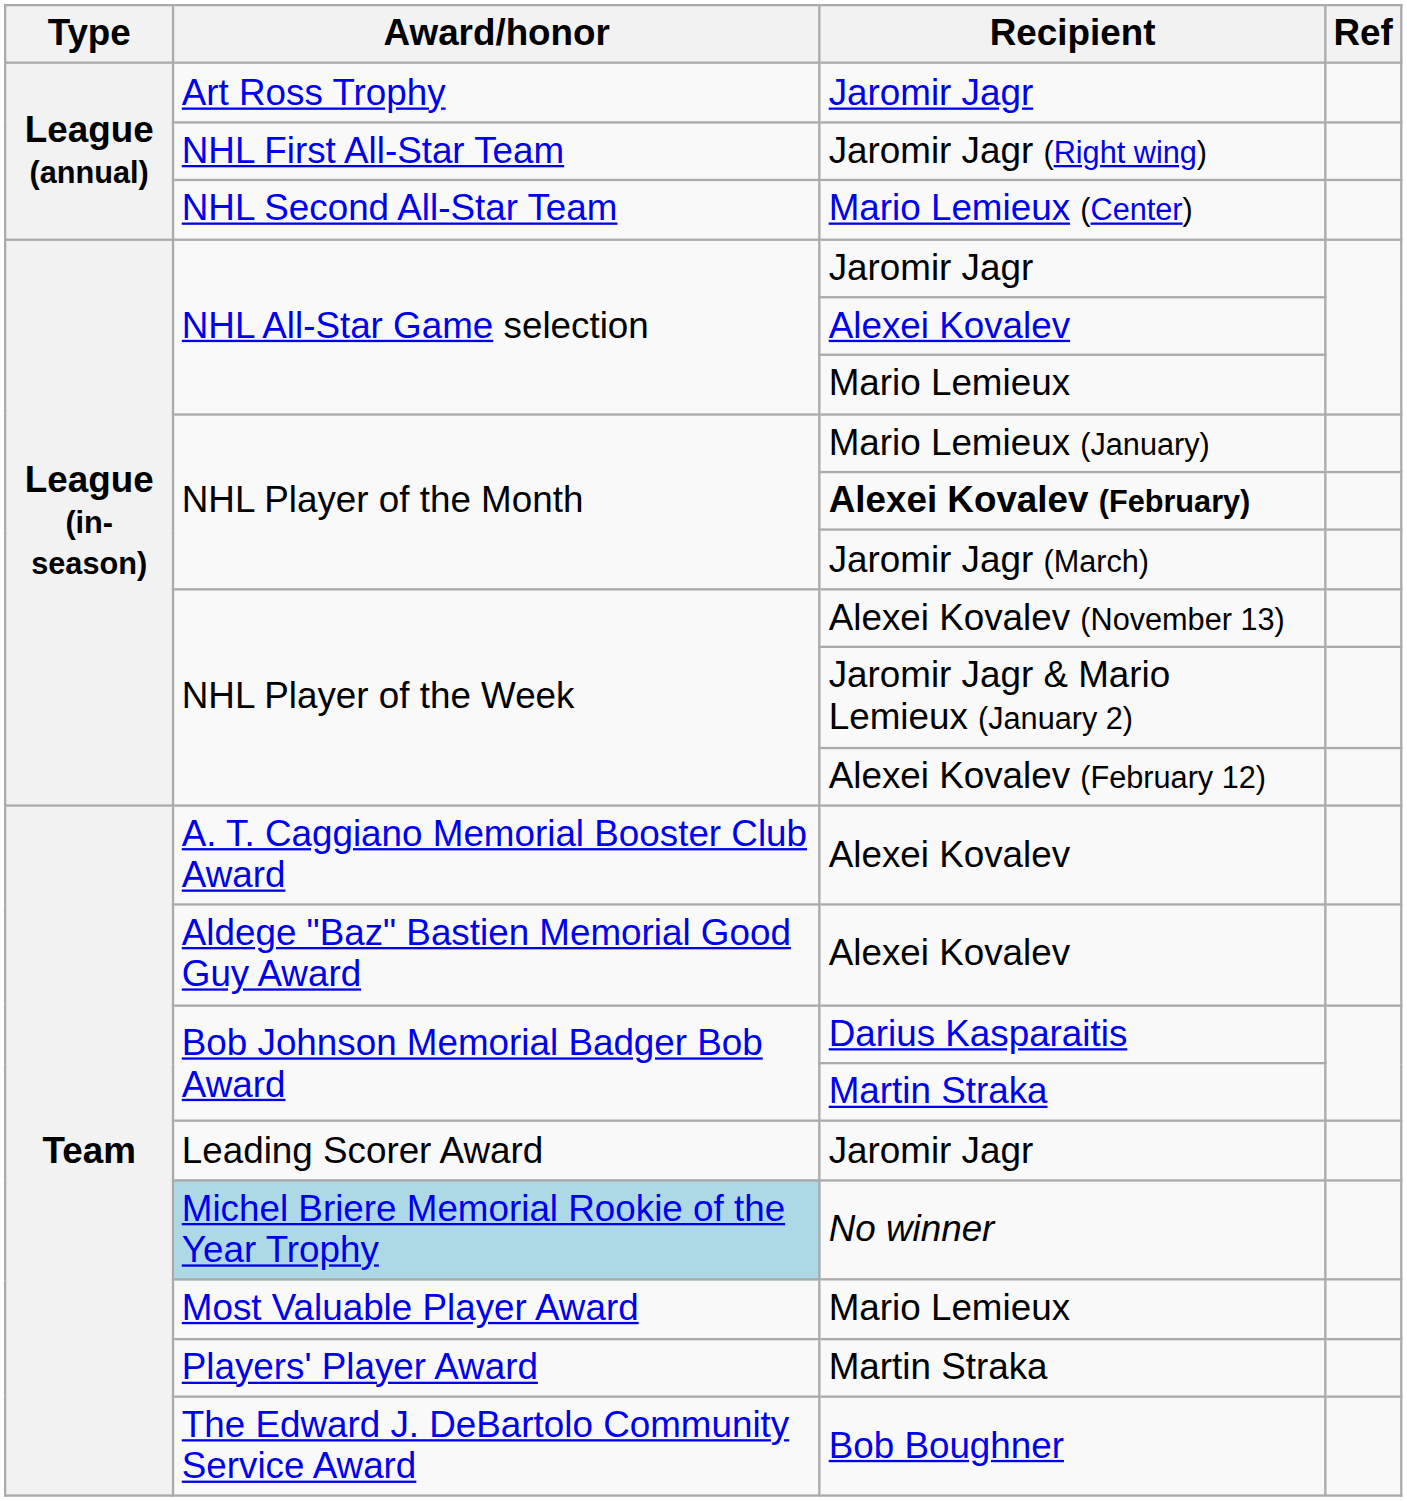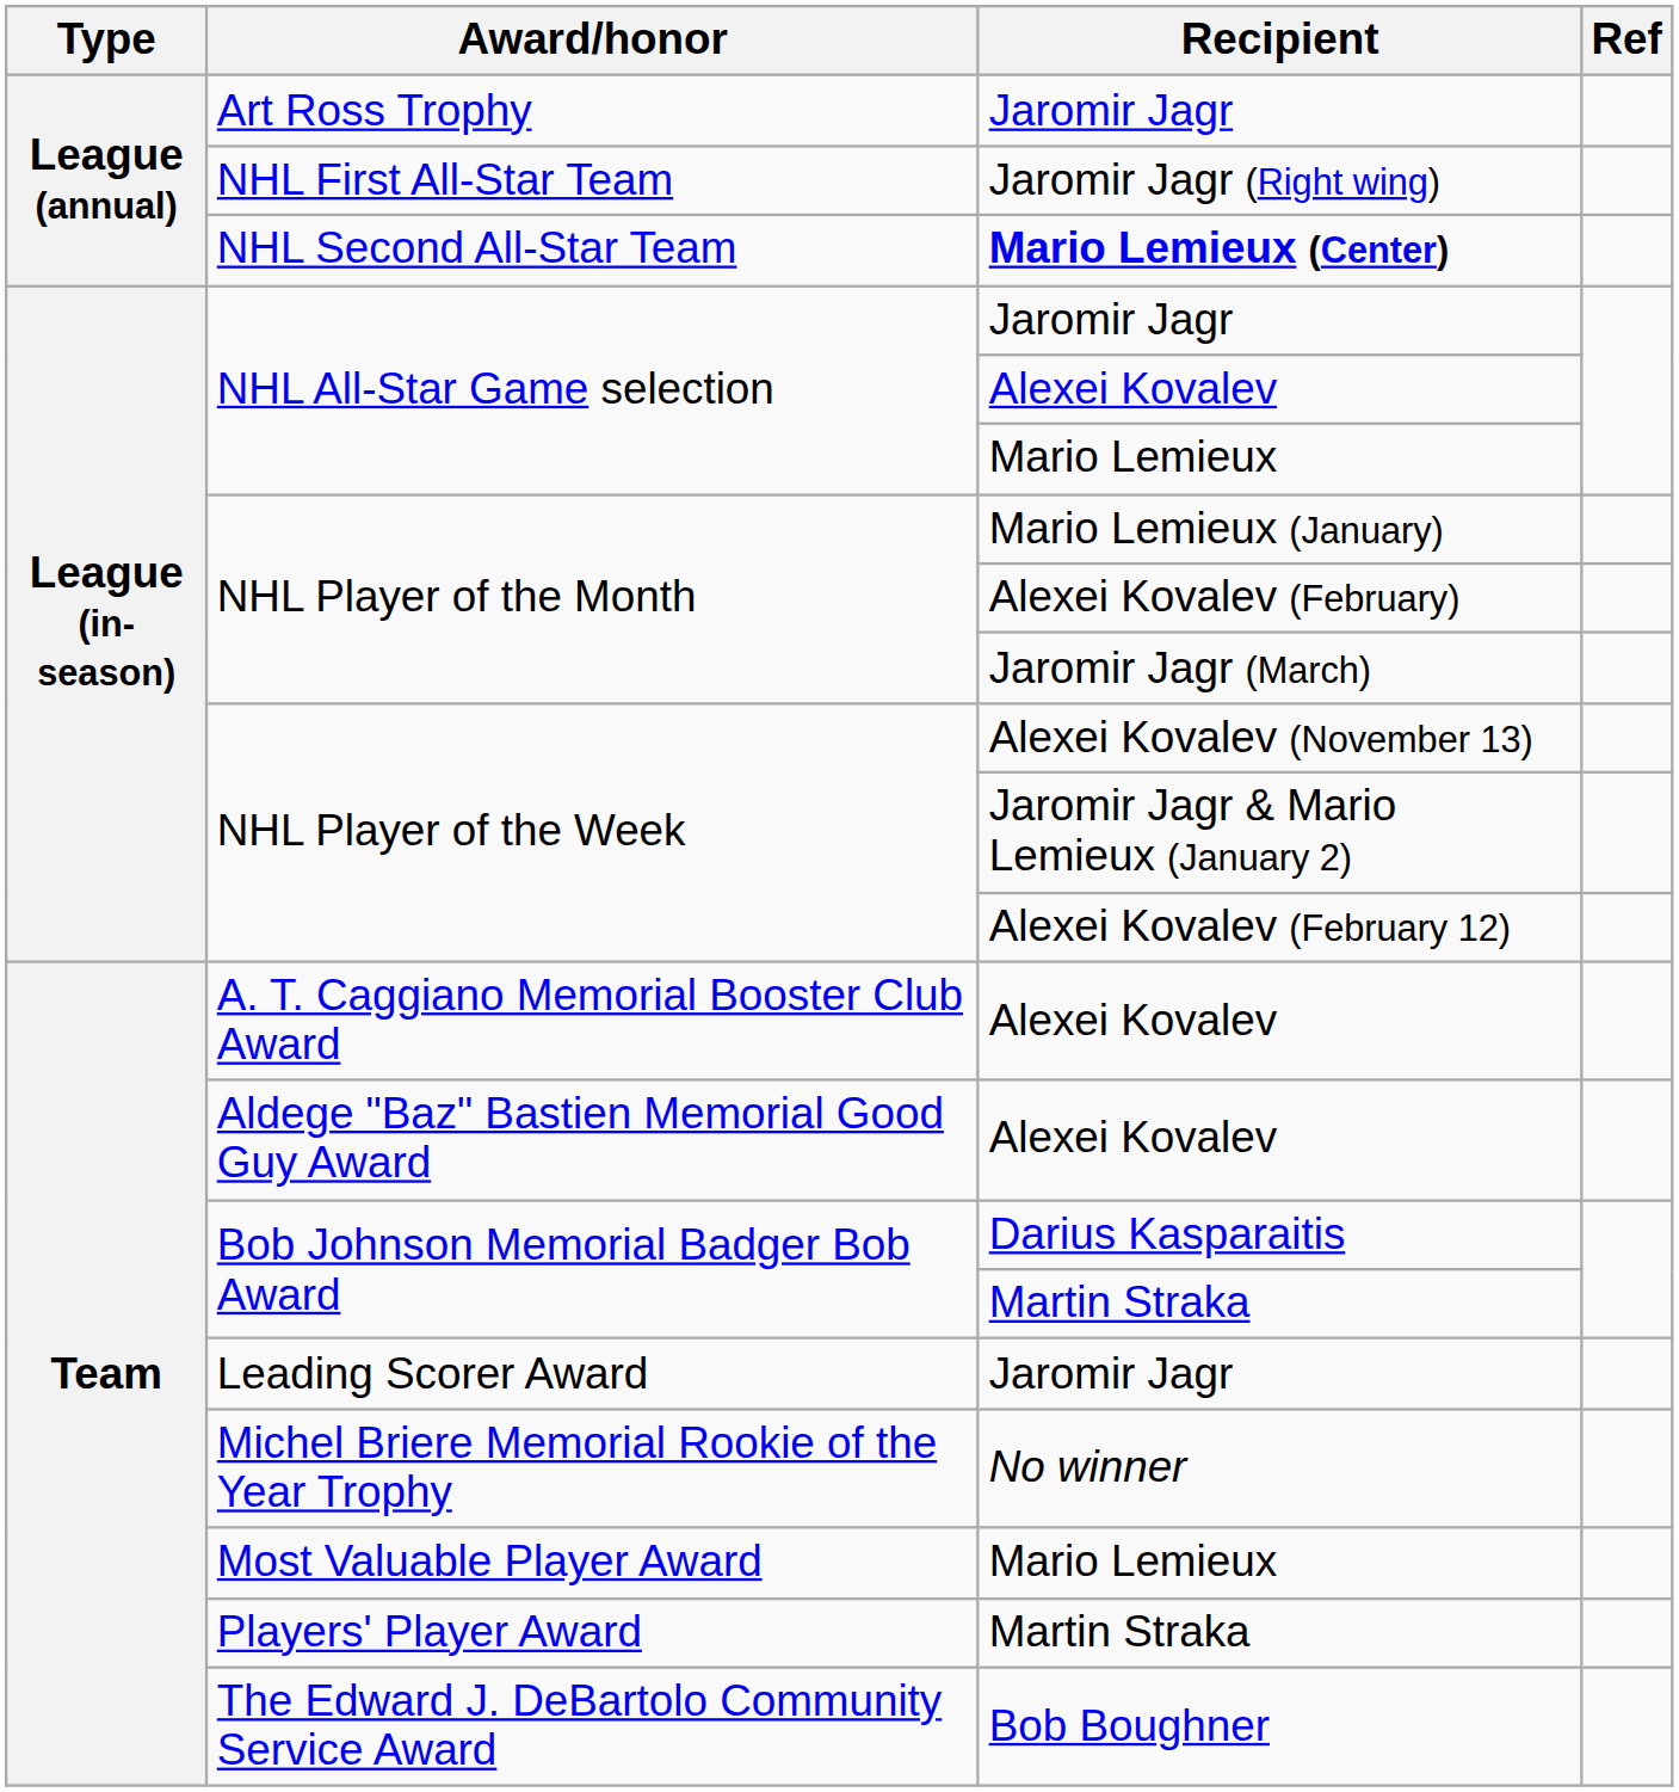Mario Lemieux (Center) | Recipient: normal -> bold
Alexei Kovalev (February) | Recipient: bold -> normal
No winner | Award/honor: lightblue background -> no background
